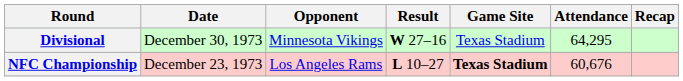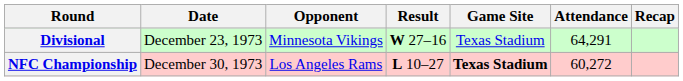Divisional | Date: December 30, 1973 -> December 23, 1973
Divisional | Attendance: 64,295 -> 64,291
NFC Championship | Date: December 23, 1973 -> December 30, 1973
NFC Championship | Attendance: 60,676 -> 60,272
